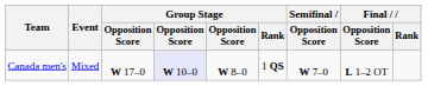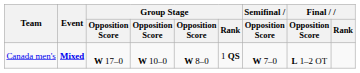Canada men's | Event: normal -> bold
Canada men's | column 4: lavender background -> no background
